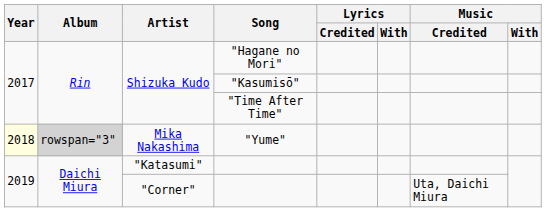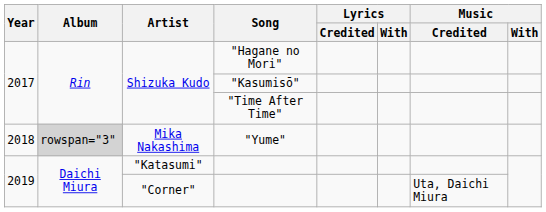"Yume" | Year: lightyellow background -> no background
